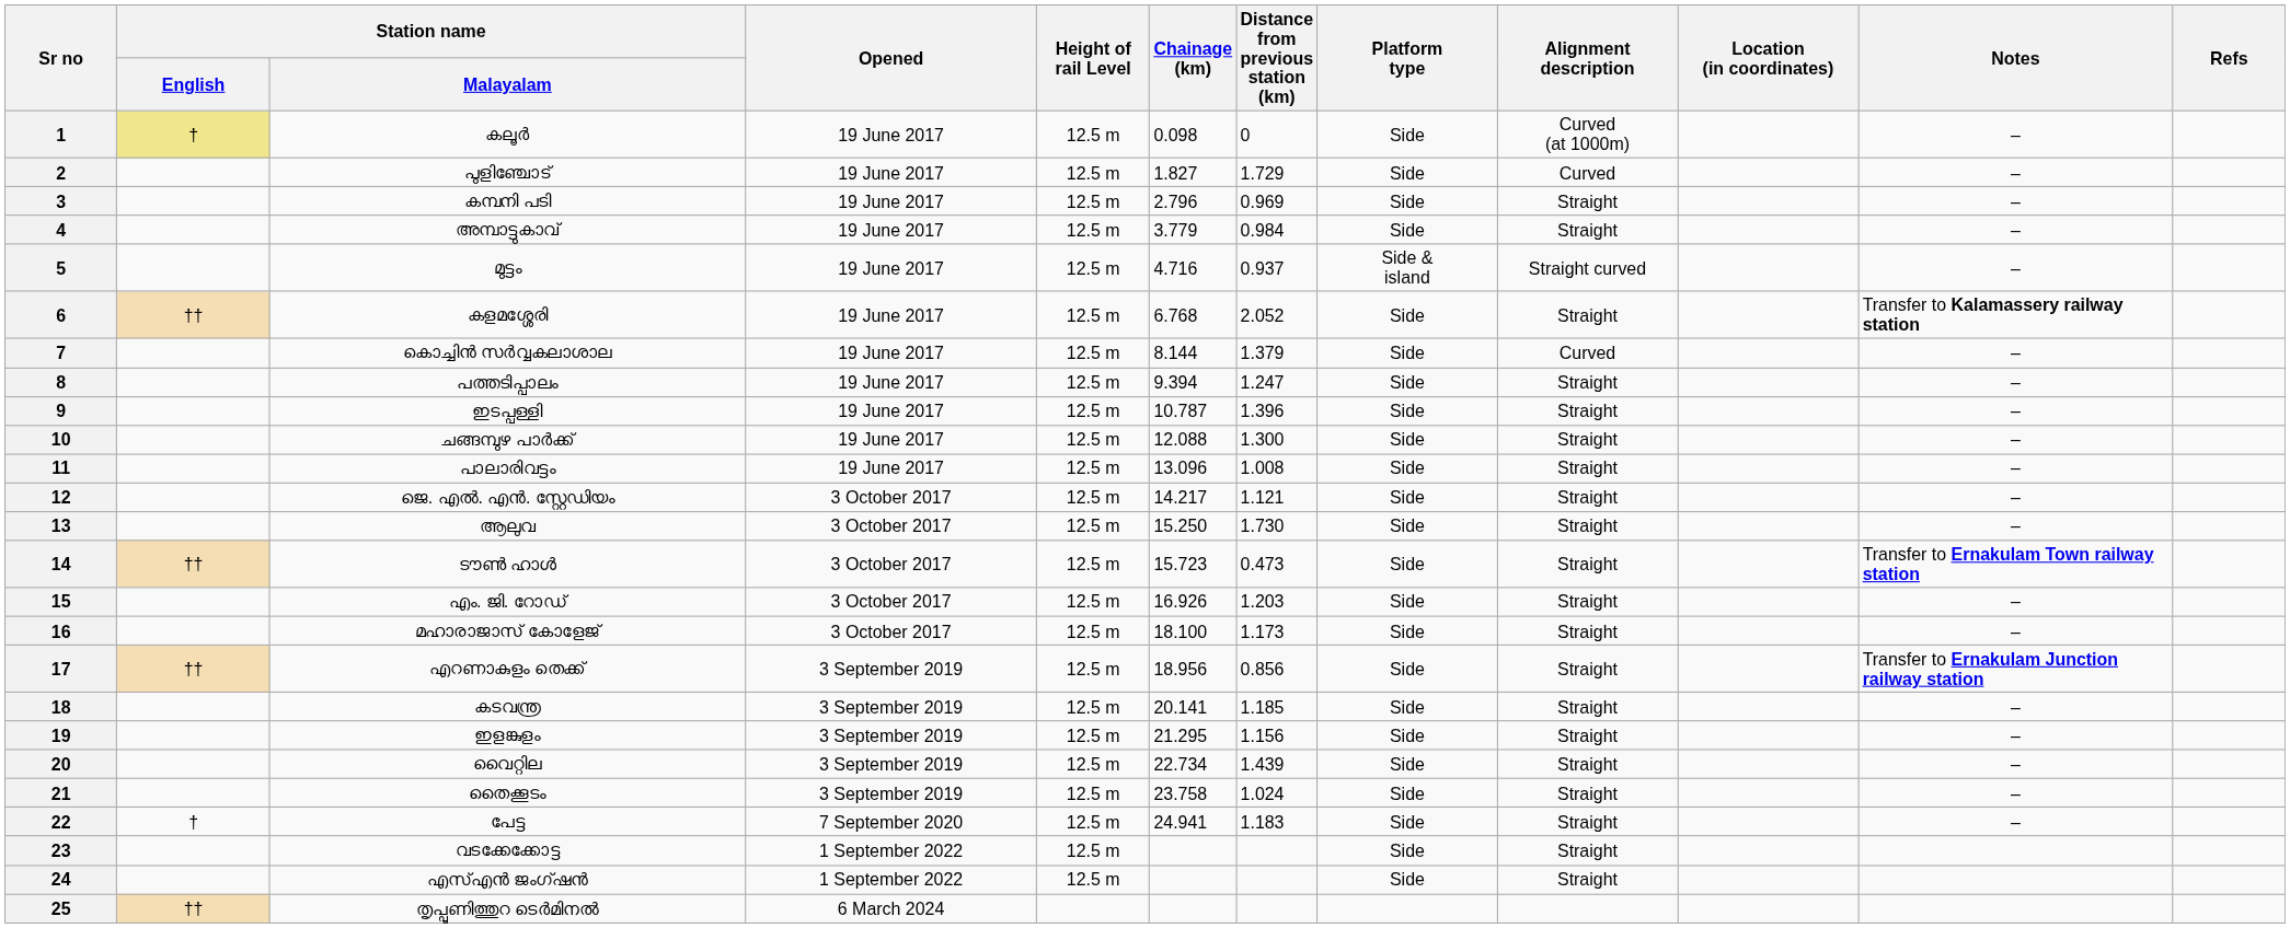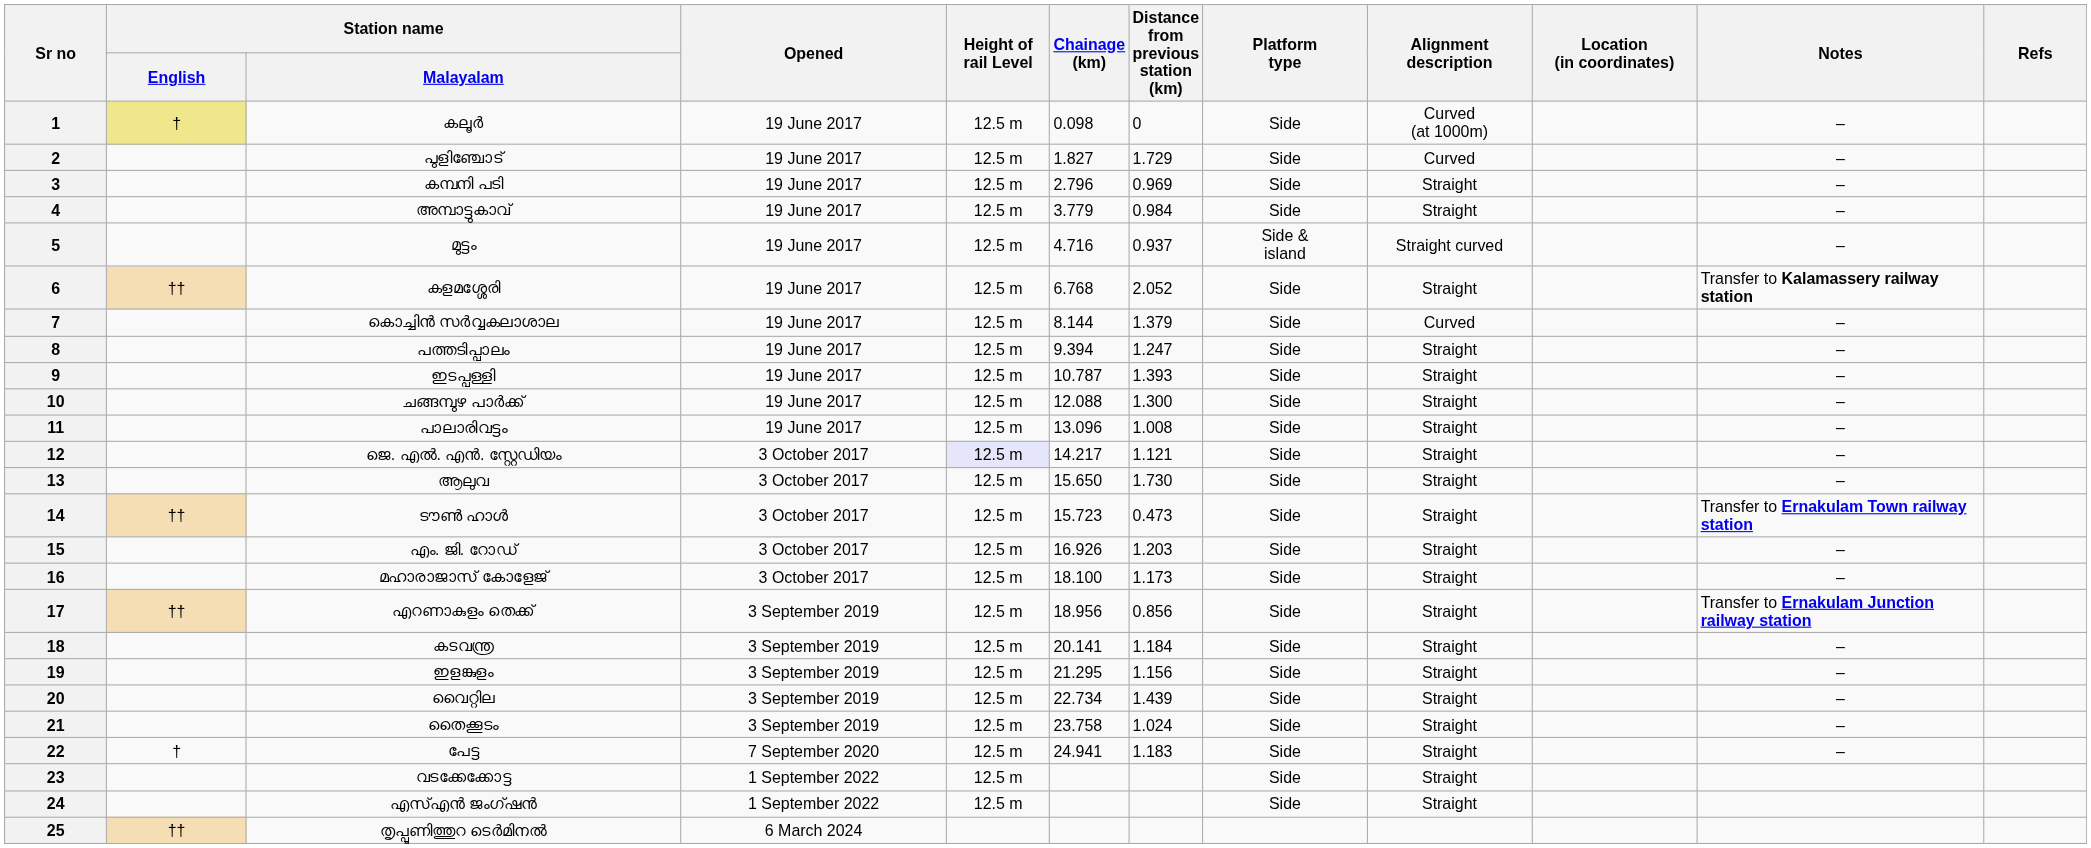9 | Distance from previous station (km): 1.396 -> 1.393
12 | Height of rail Level: no background -> lavender background
13 | Chainage (km): 15.250 -> 15.650
18 | Distance from previous station (km): 1.185 -> 1.184
